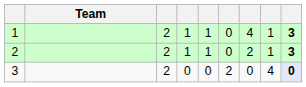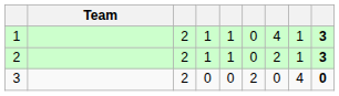row 4 | column 9: lavender background -> no background
